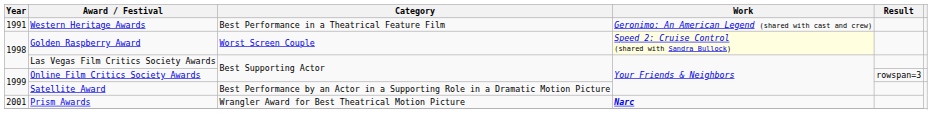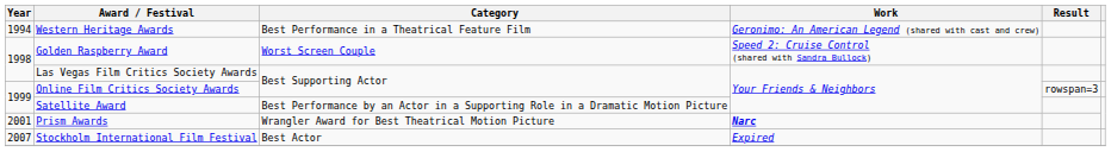Western Heritage Awards | Year: 1991 -> 1994
Golden Raspberry Award | Work: lightyellow background -> no background
+ row: 2007 | Stockholm International Film Festival | Best Actor | Expired
